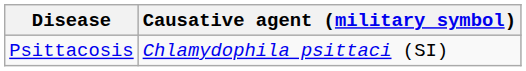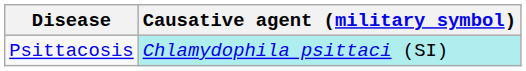Psittacosis | Causative agent (military symbol): no background -> paleturquoise background
